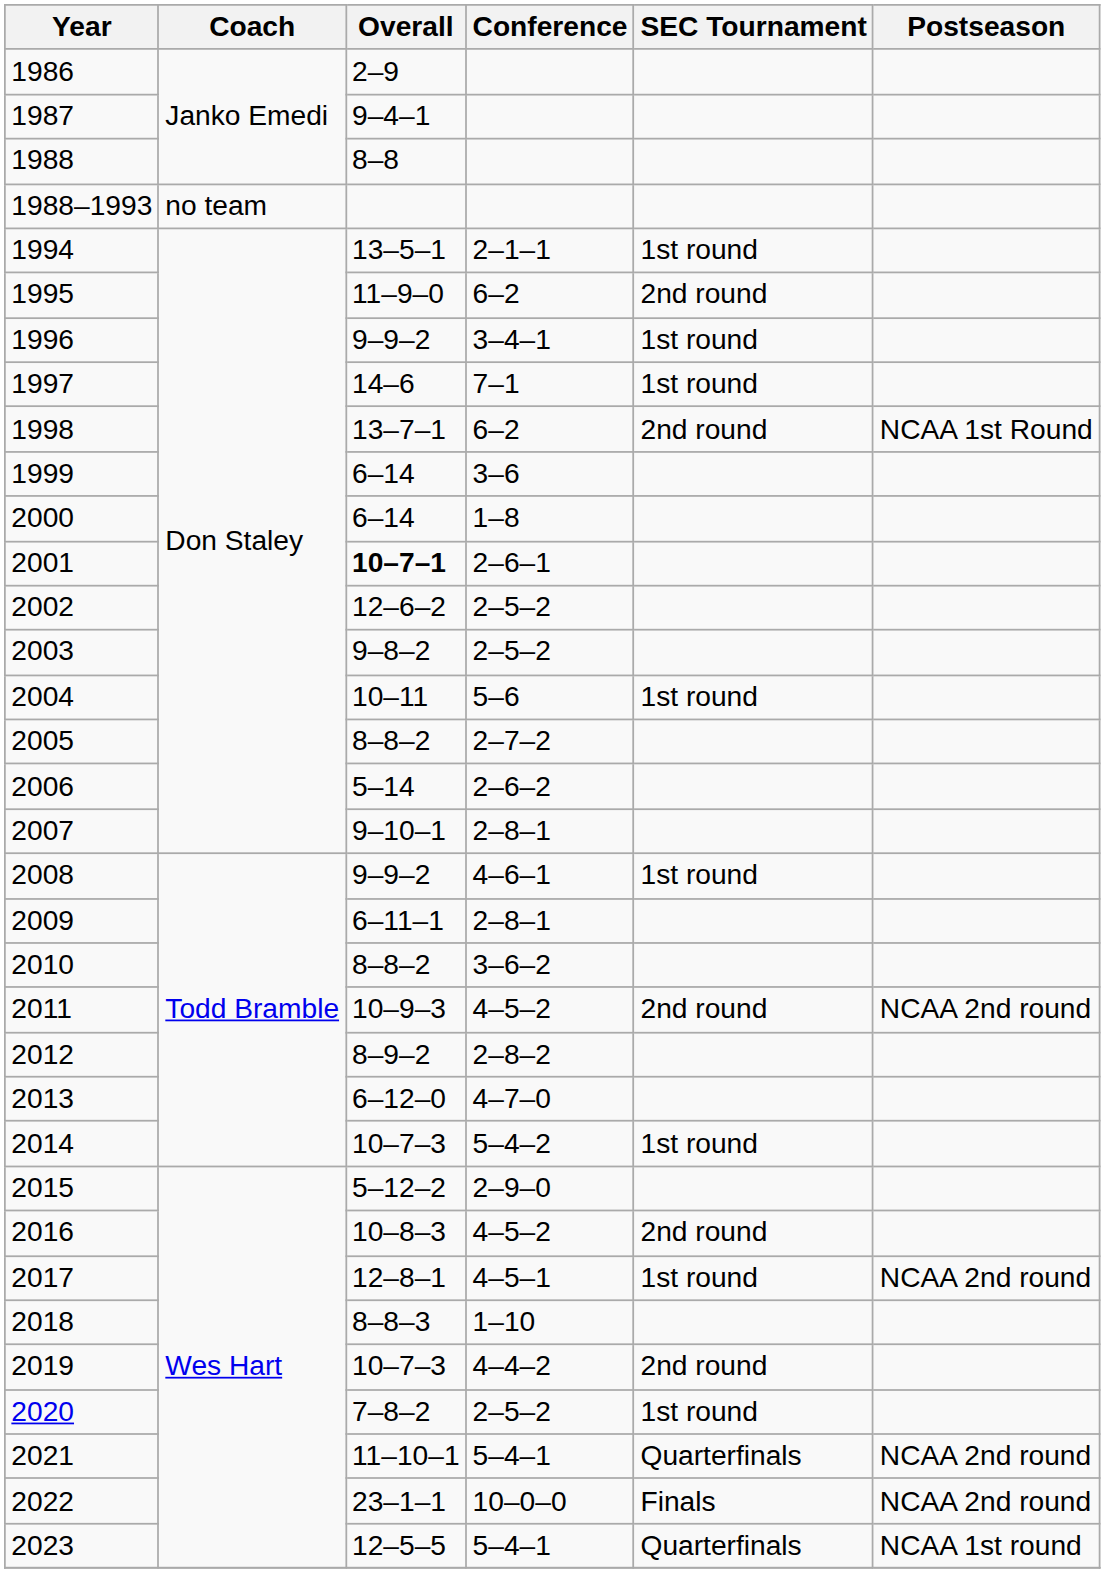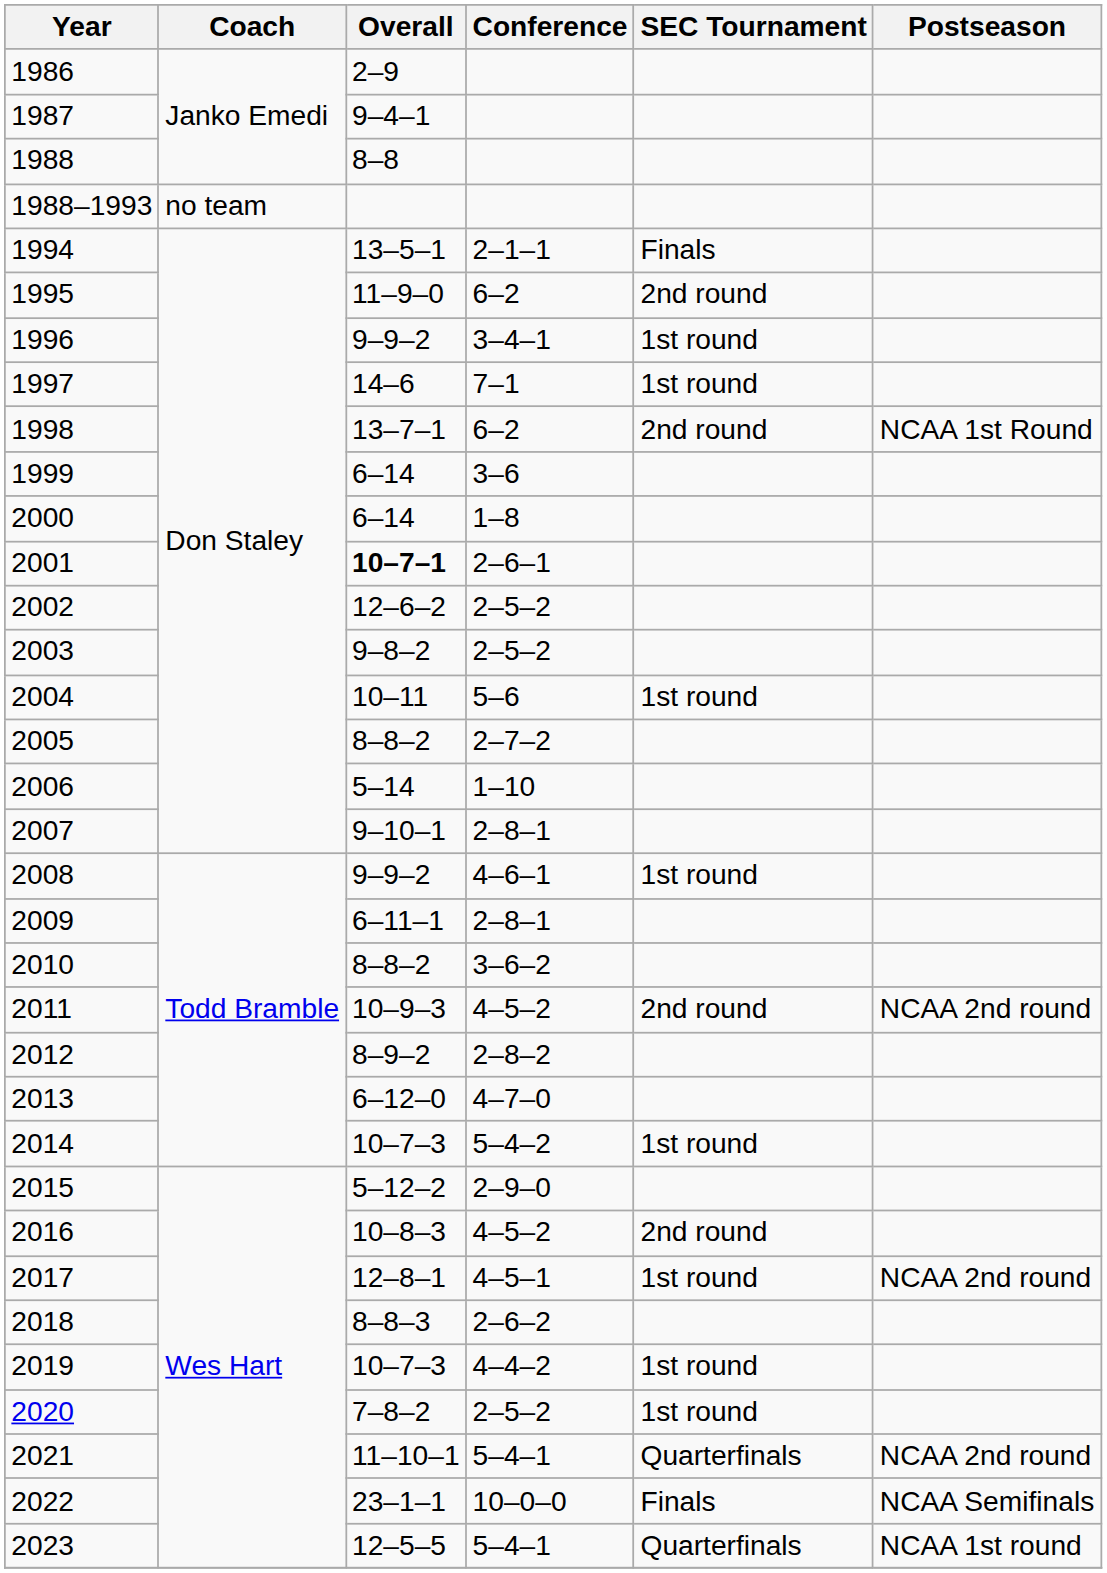1994 | SEC Tournament: 1st round -> Finals
2006 | Conference: 2–6–2 -> 1–10
2018 | Conference: 1–10 -> 2–6–2
2019 | SEC Tournament: 2nd round -> 1st round
2022 | Postseason: NCAA 2nd round -> NCAA Semifinals
